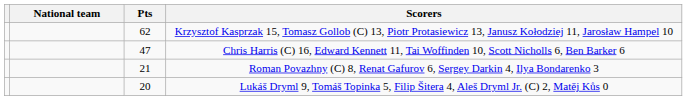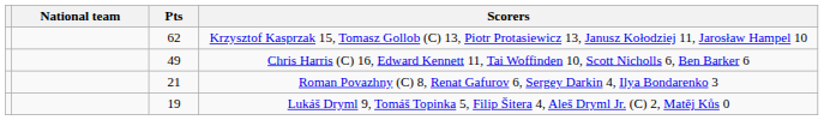row 3 | Pts: 47 -> 49
row 5 | Pts: 20 -> 19
